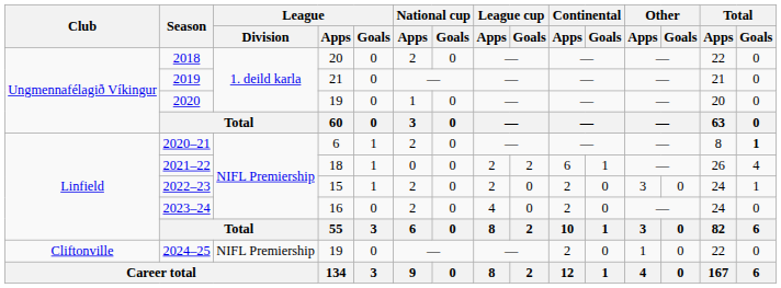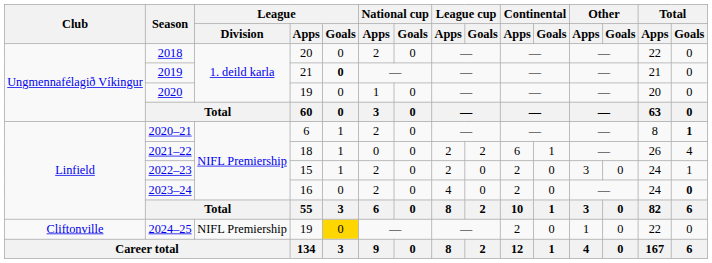2019 | League / Goals: normal -> bold
2023–24 | Total / Goals: normal -> bold
2024–25 | League / Goals: no background -> gold background
